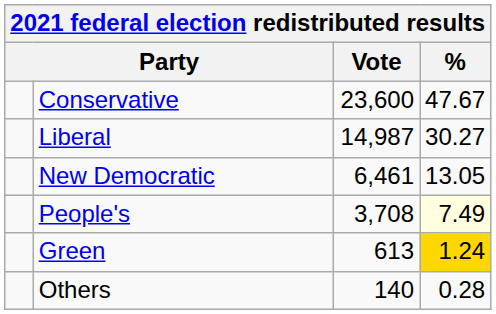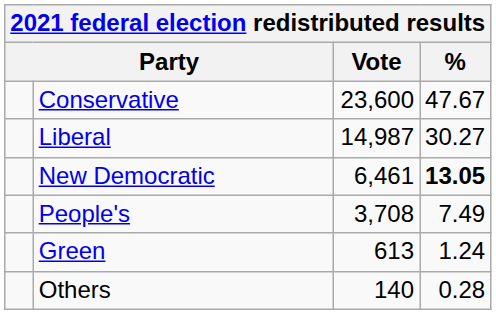New Democratic | %: normal -> bold
People's | %: lightyellow background -> no background
Green | %: gold background -> no background
